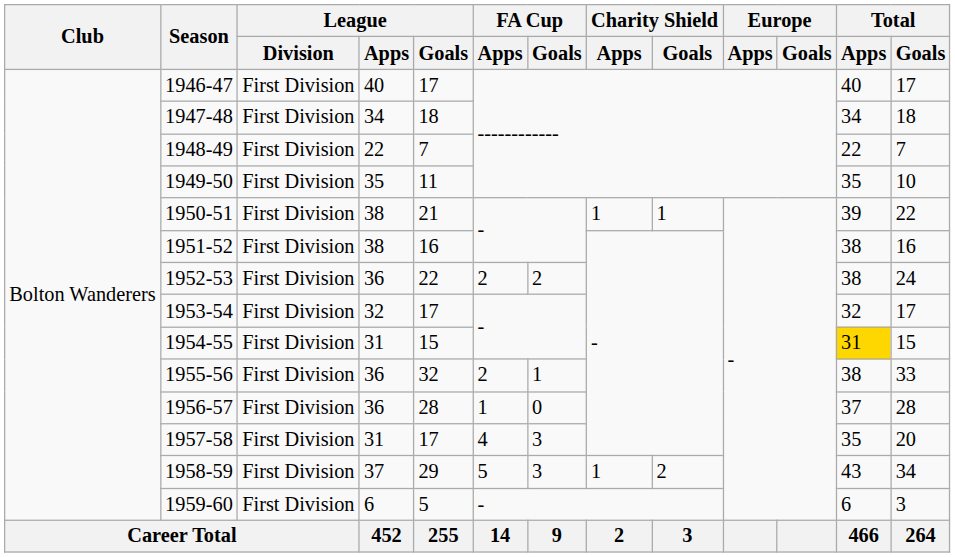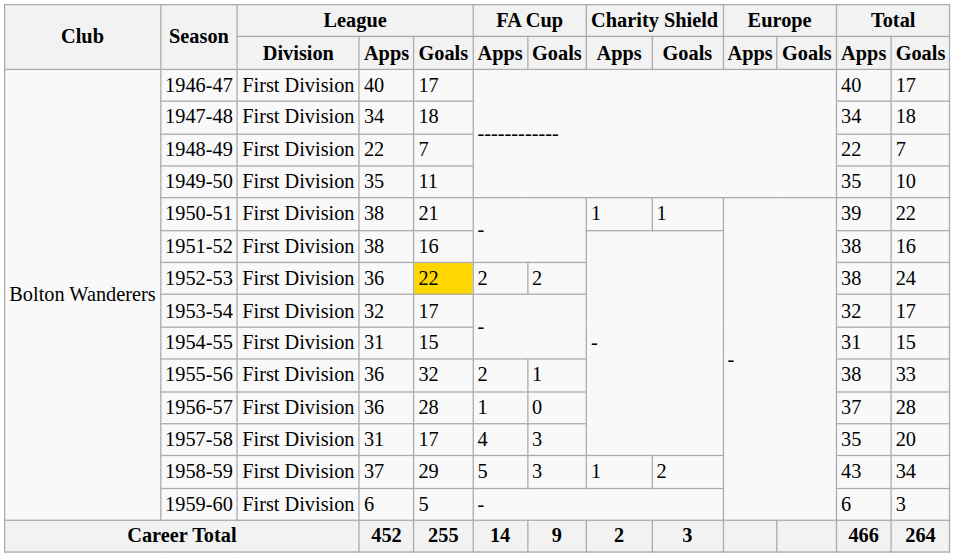1952-53 | League / Goals: no background -> gold background
1954-55 | Total / Apps: gold background -> no background
